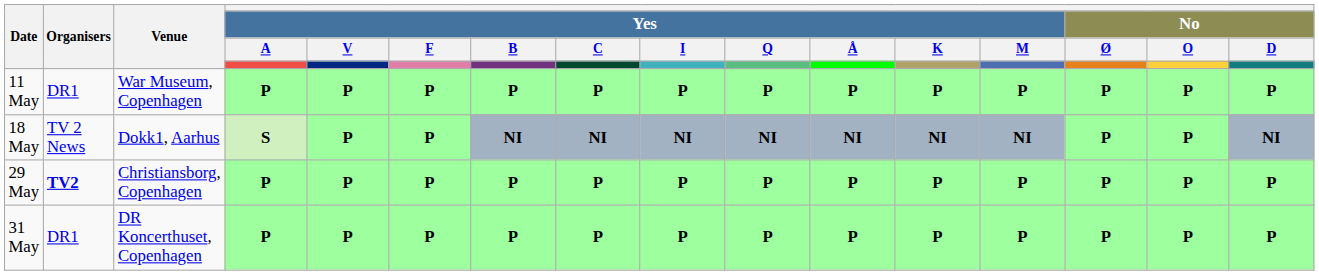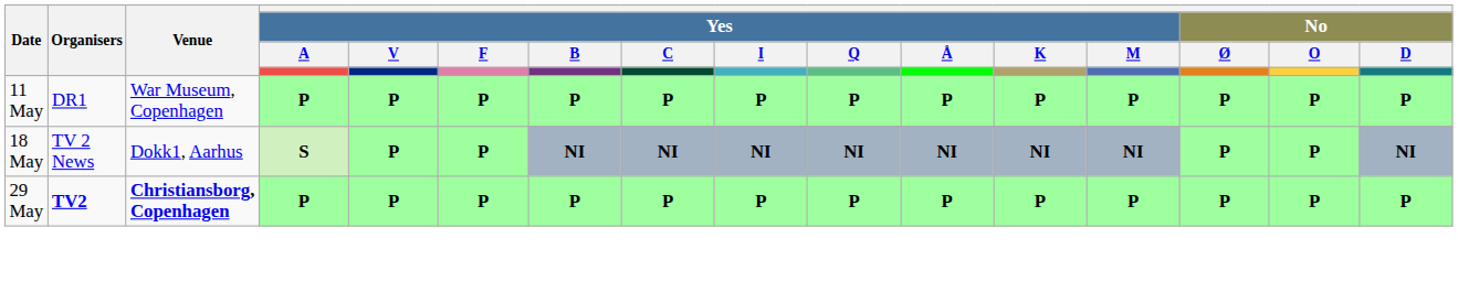29 May | Venue: normal -> bold
- row: 31 May | DR1 | DR Koncerthuset, Copenhagen | P | P | P | P | P | P | P | P | P | P | P | P | P
